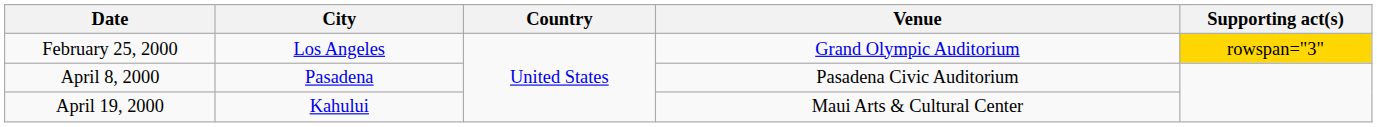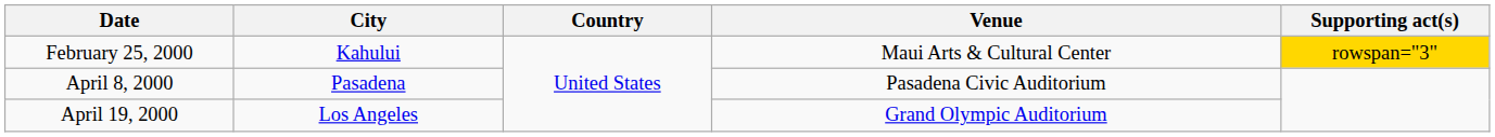February 25, 2000 | City: Los Angeles -> Kahului
February 25, 2000 | Venue: Grand Olympic Auditorium -> Maui Arts & Cultural Center
April 19, 2000 | City: Kahului -> Los Angeles
April 19, 2000 | Venue: Maui Arts & Cultural Center -> Grand Olympic Auditorium
